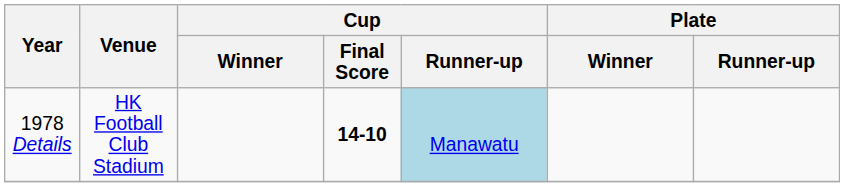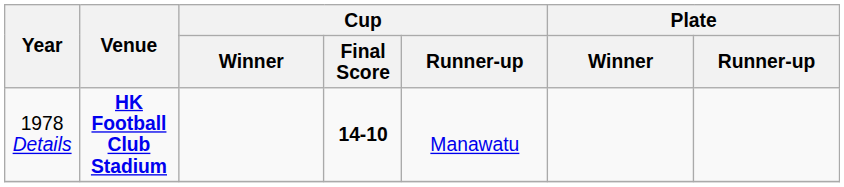1978 Details | Venue: normal -> bold
1978 Details | Cup / Runner-up: lightblue background -> no background
